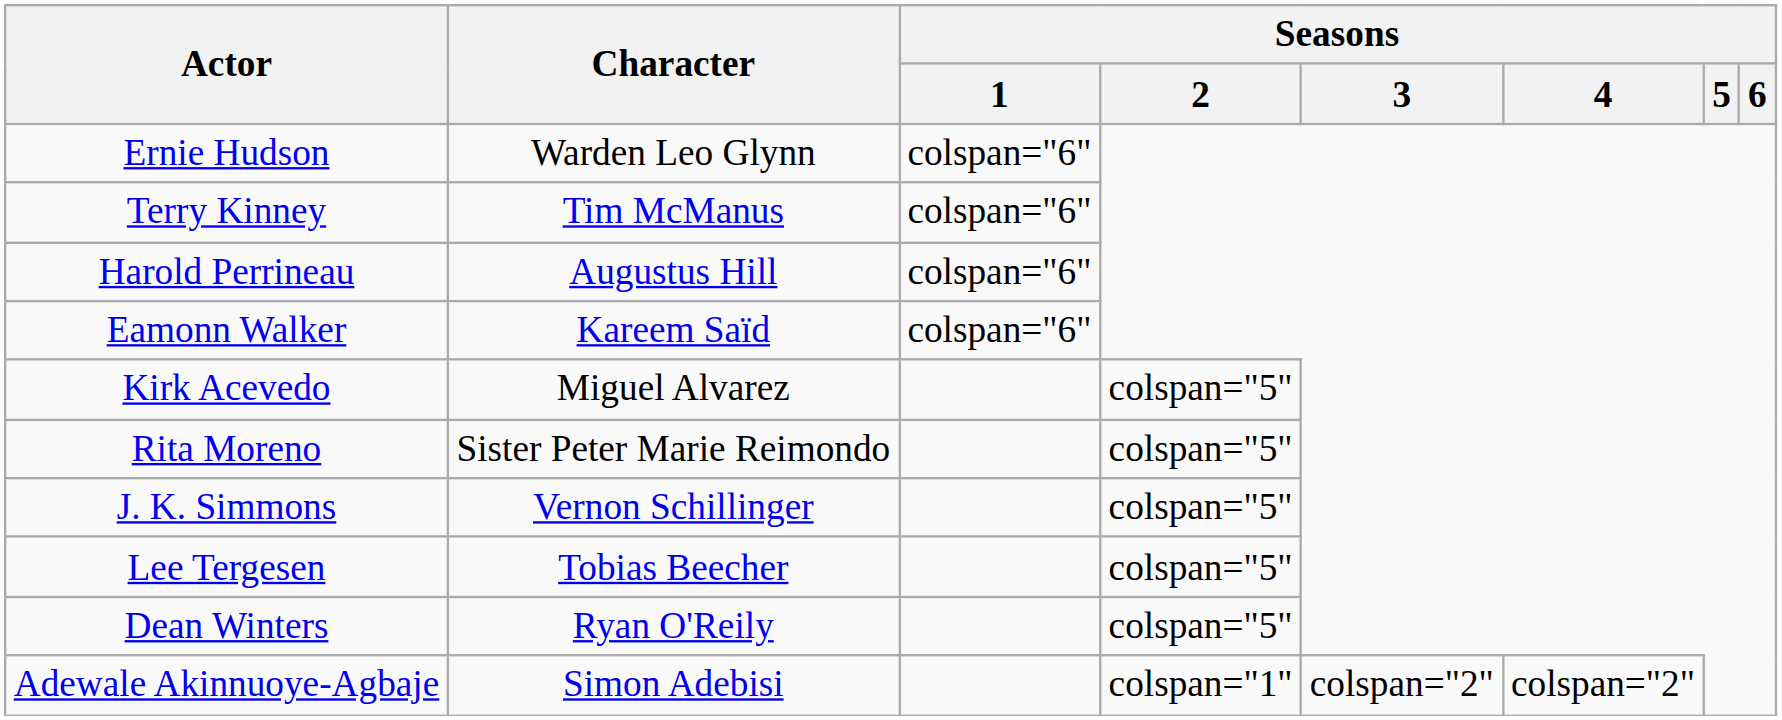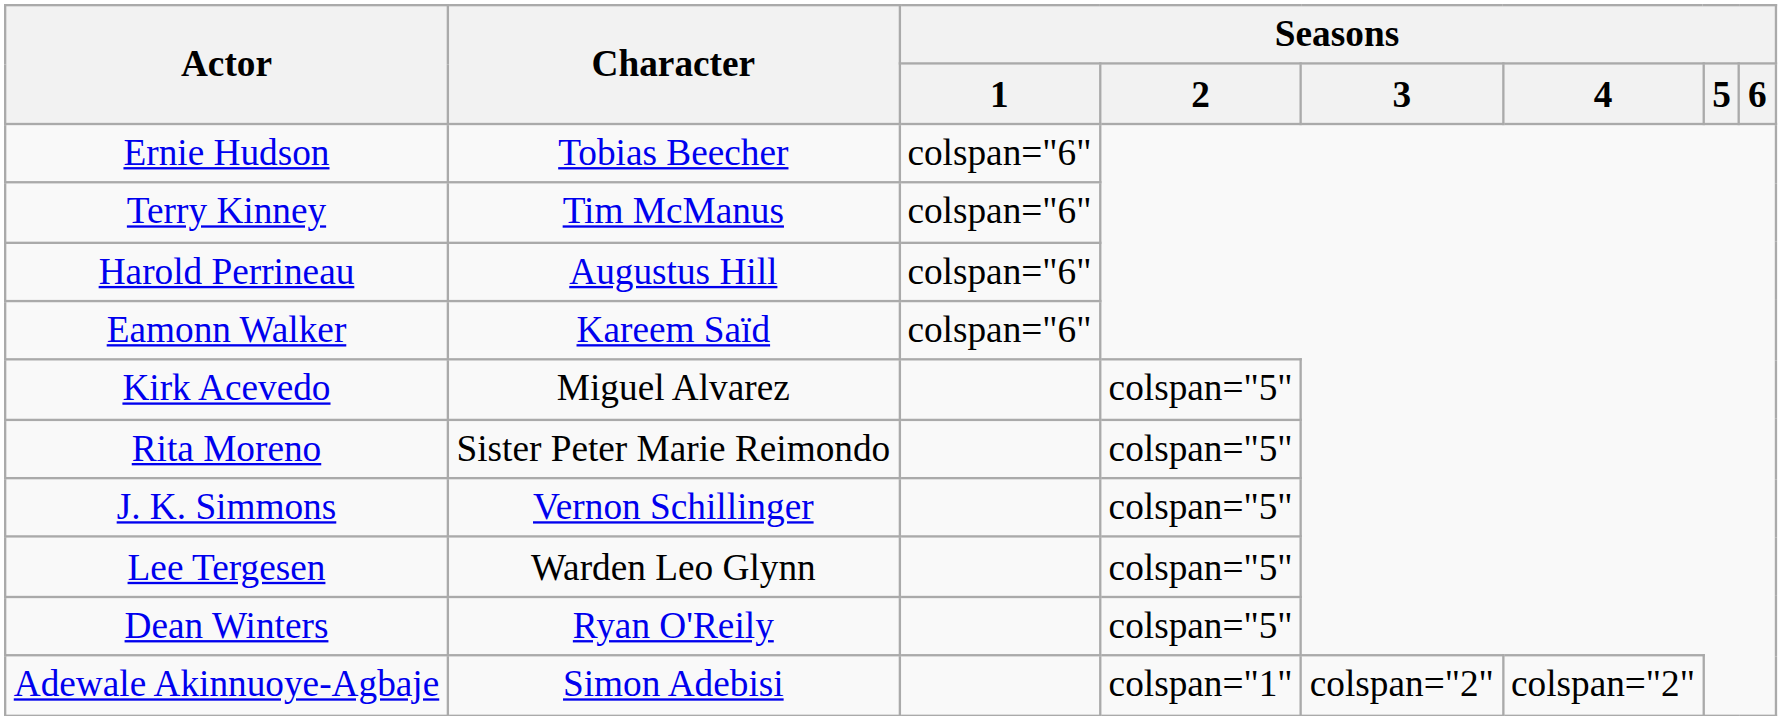Ernie Hudson | Character: Warden Leo Glynn -> Tobias Beecher
Lee Tergesen | Character: Tobias Beecher -> Warden Leo Glynn
